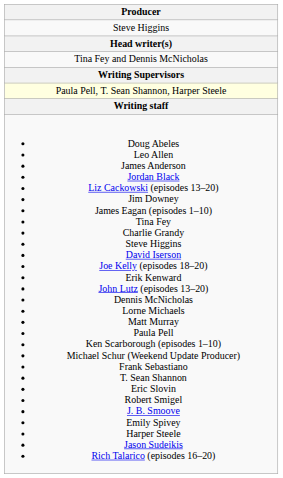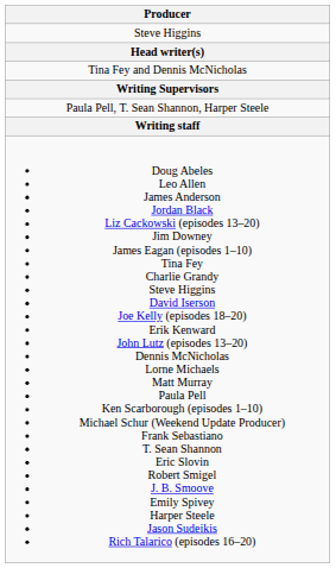row 6 | column 1: lightyellow background -> no background
